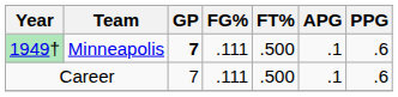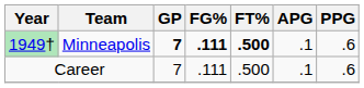1949† | FG%: normal -> bold
1949† | FT%: normal -> bold
